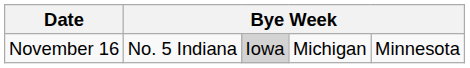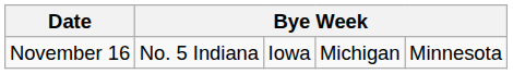November 16 | column 3: lightgrey background -> no background
